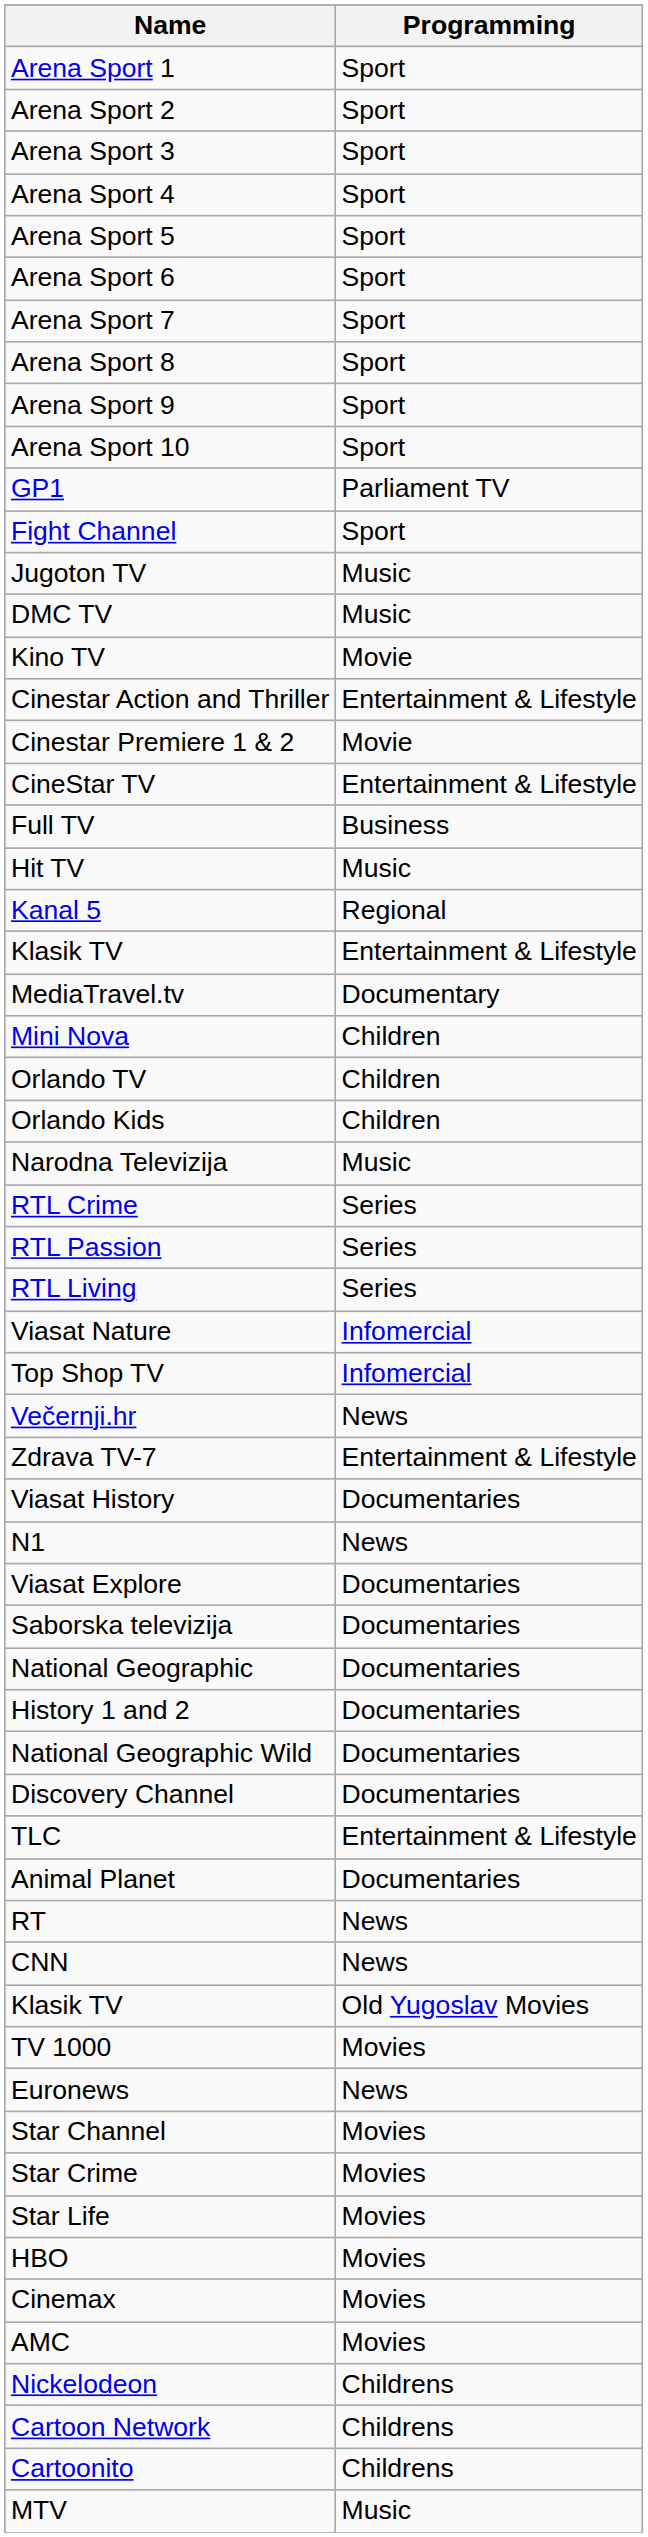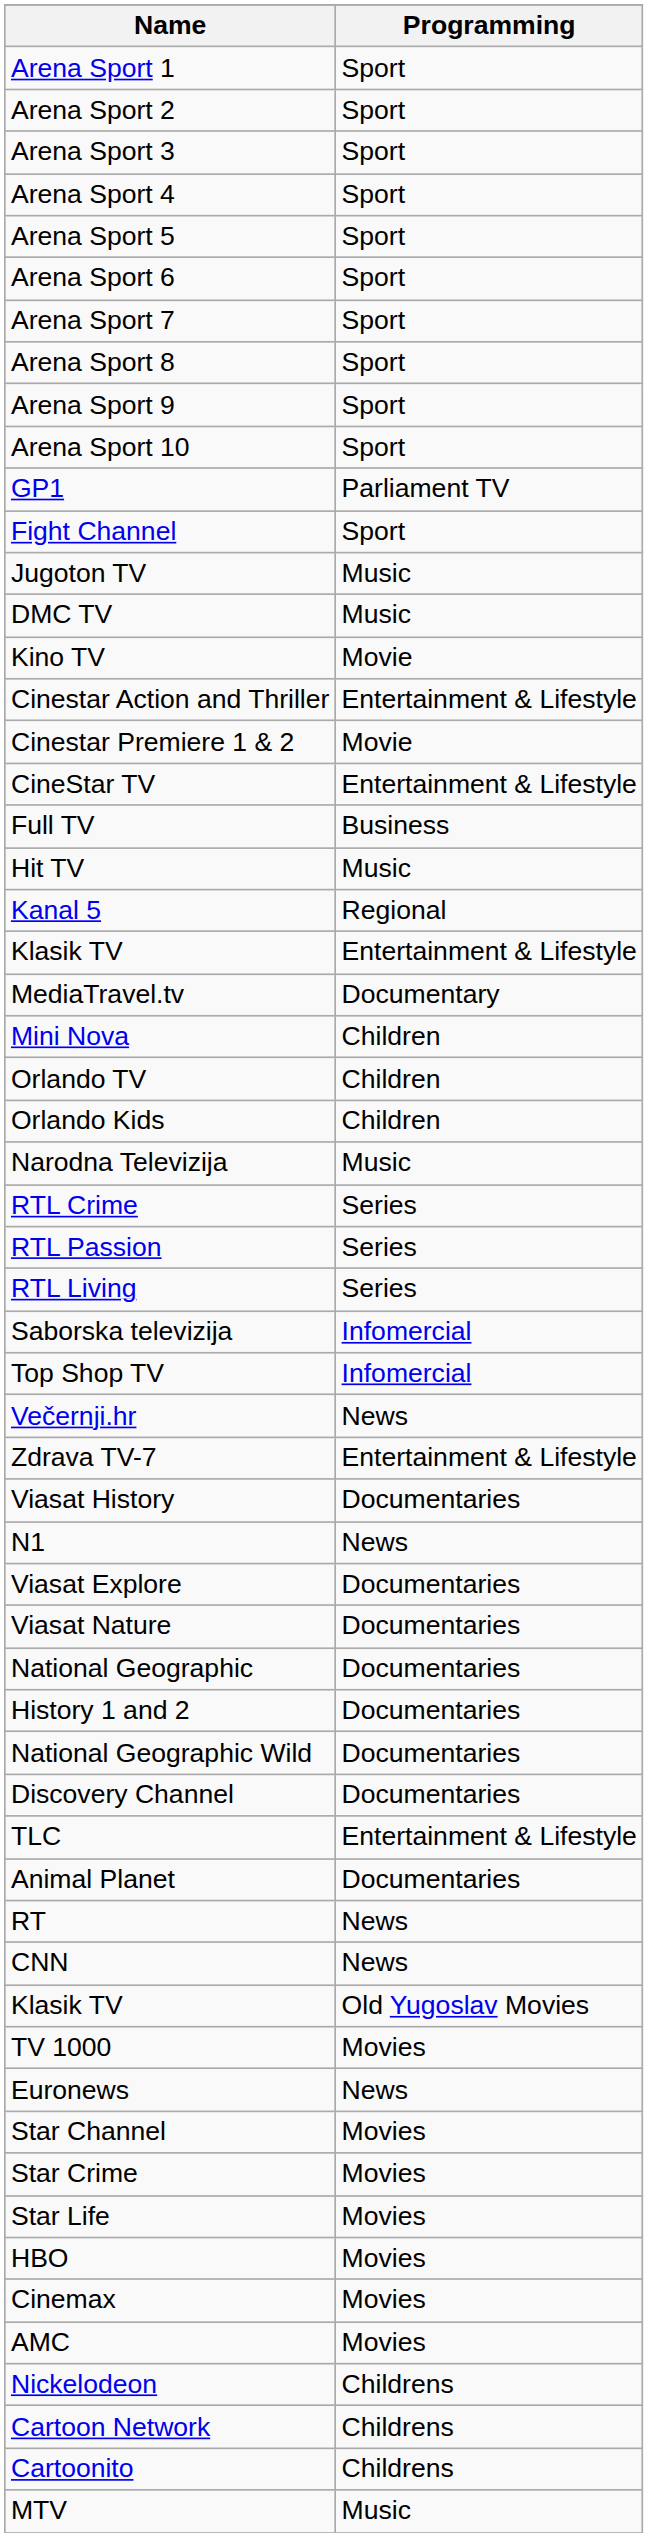row 32 | Name: Viasat Nature -> Saborska televizija
row 39 | Name: Saborska televizija -> Viasat Nature
